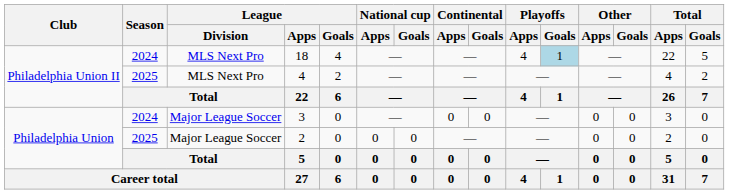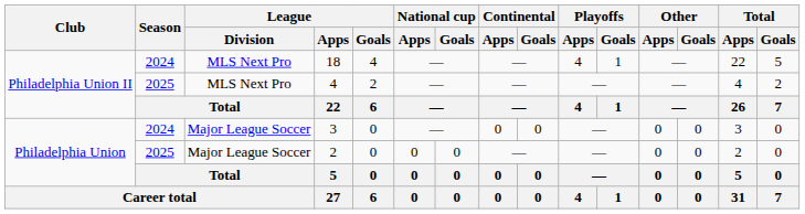18 | Playoffs / Goals: lightblue background -> no background
